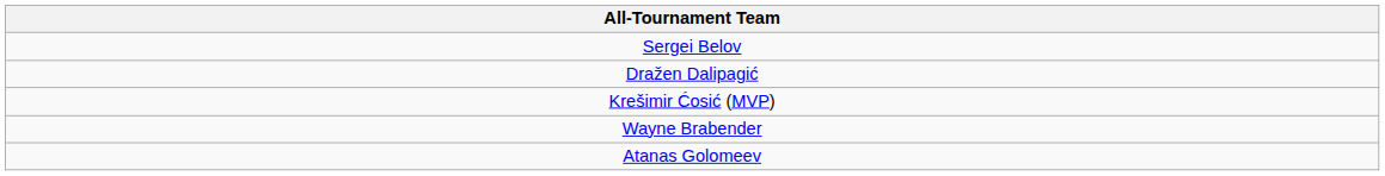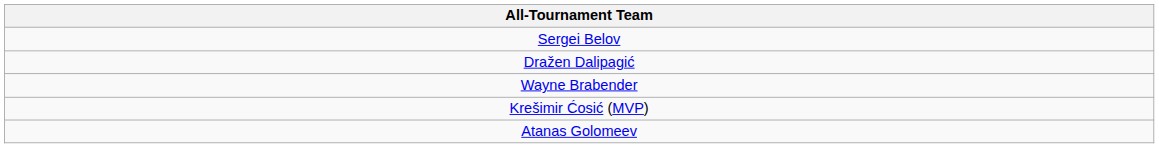row 4 | column 1: Krešimir Ćosić (MVP) -> Wayne Brabender
row 5 | column 1: Wayne Brabender -> Krešimir Ćosić (MVP)
